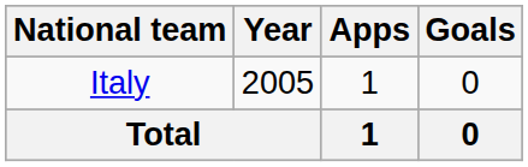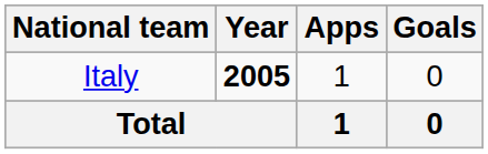Italy | Year: normal -> bold
